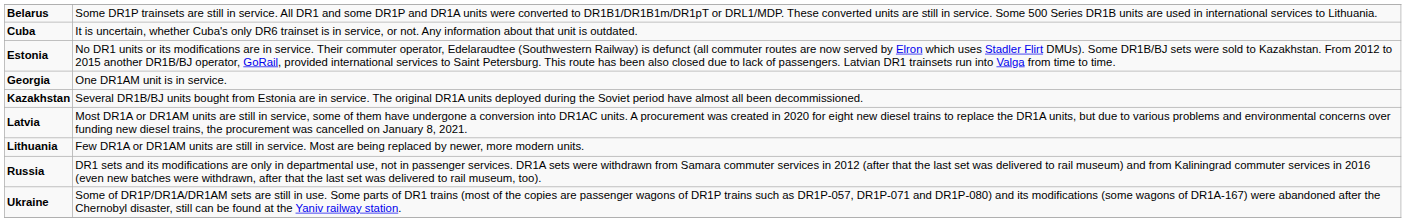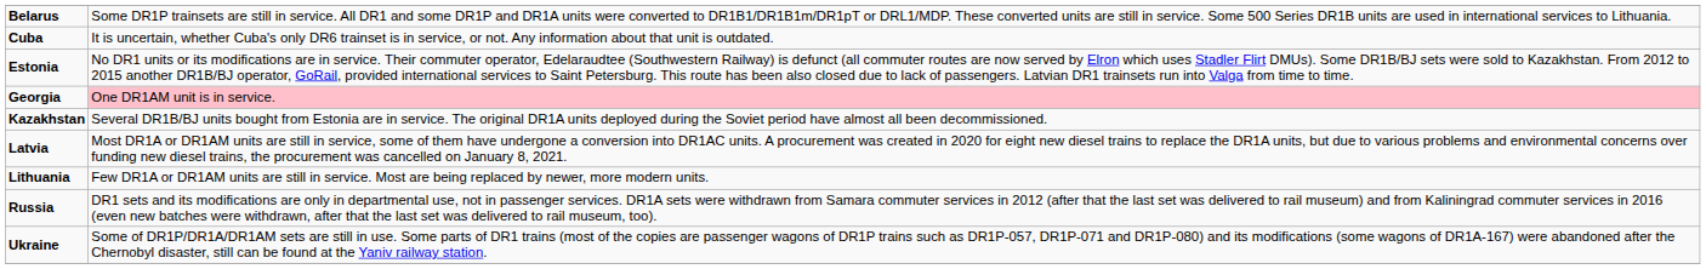Georgia | column 2: no background -> pink background
